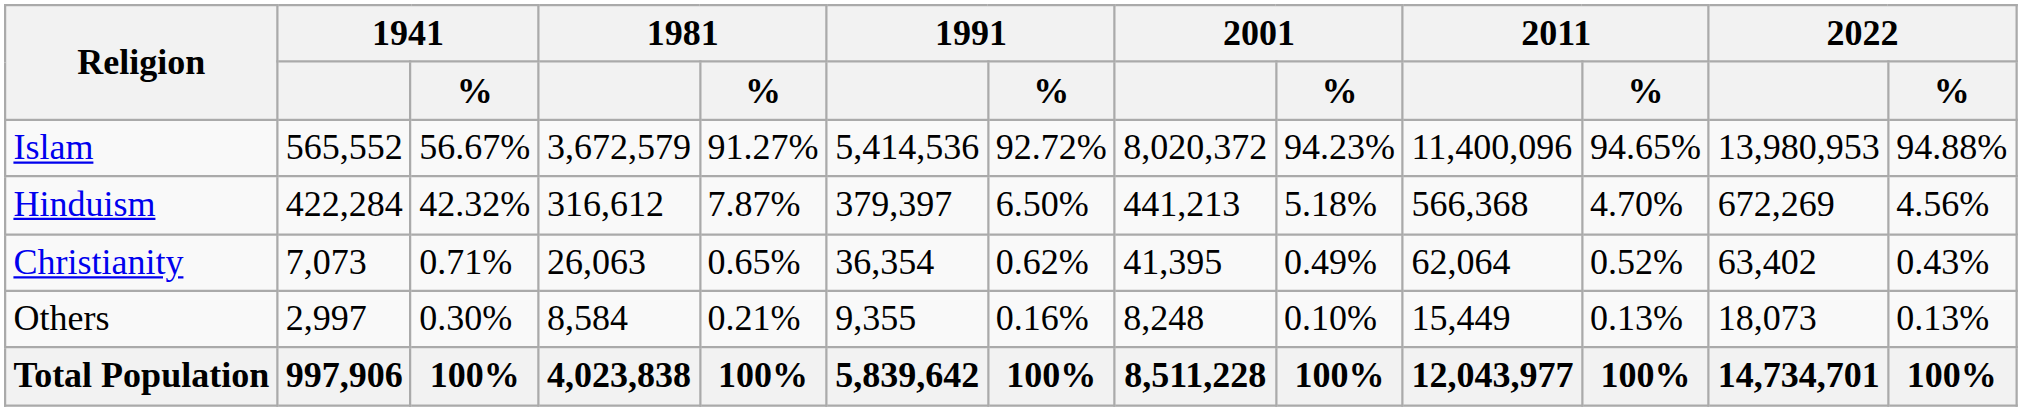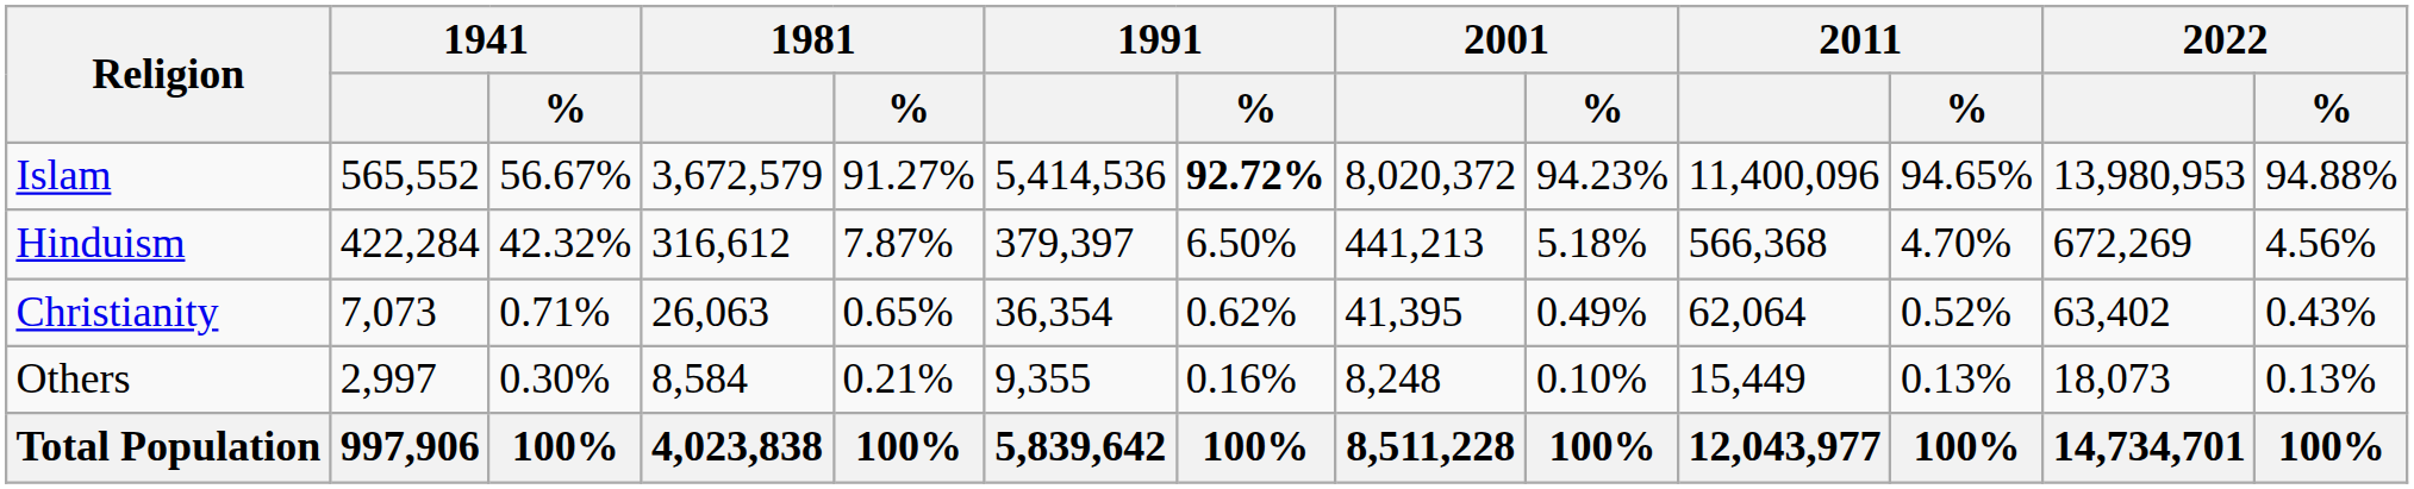Islam | 1991 / %: normal -> bold
